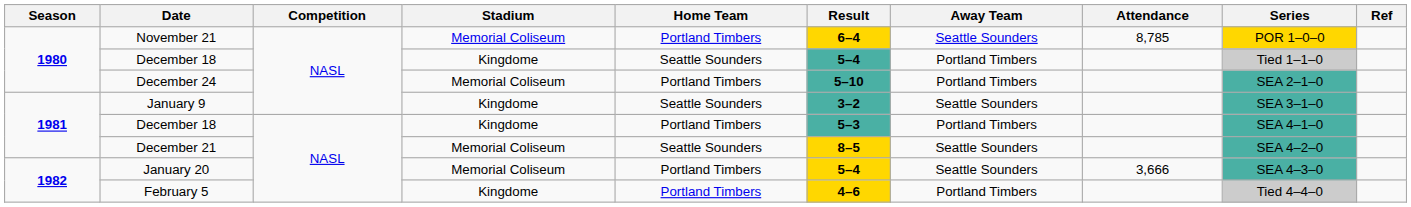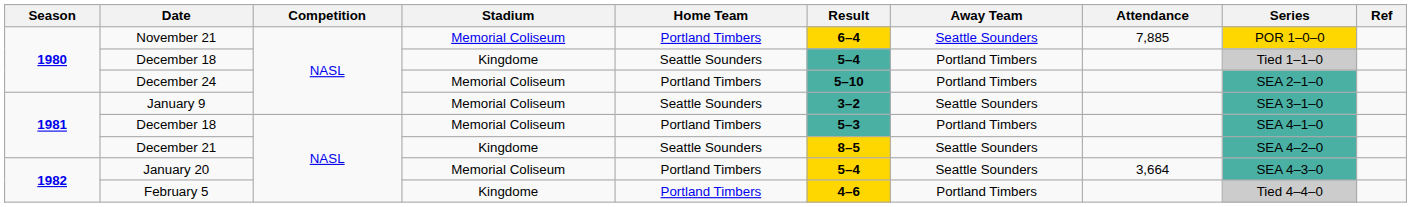November 21 | Attendance: 8,785 -> 7,885
January 9 | Stadium: Kingdome -> Memorial Coliseum
1981 / December 18 | Stadium: Kingdome -> Memorial Coliseum
December 21 | Stadium: Memorial Coliseum -> Kingdome
January 20 | Attendance: 3,666 -> 3,664
